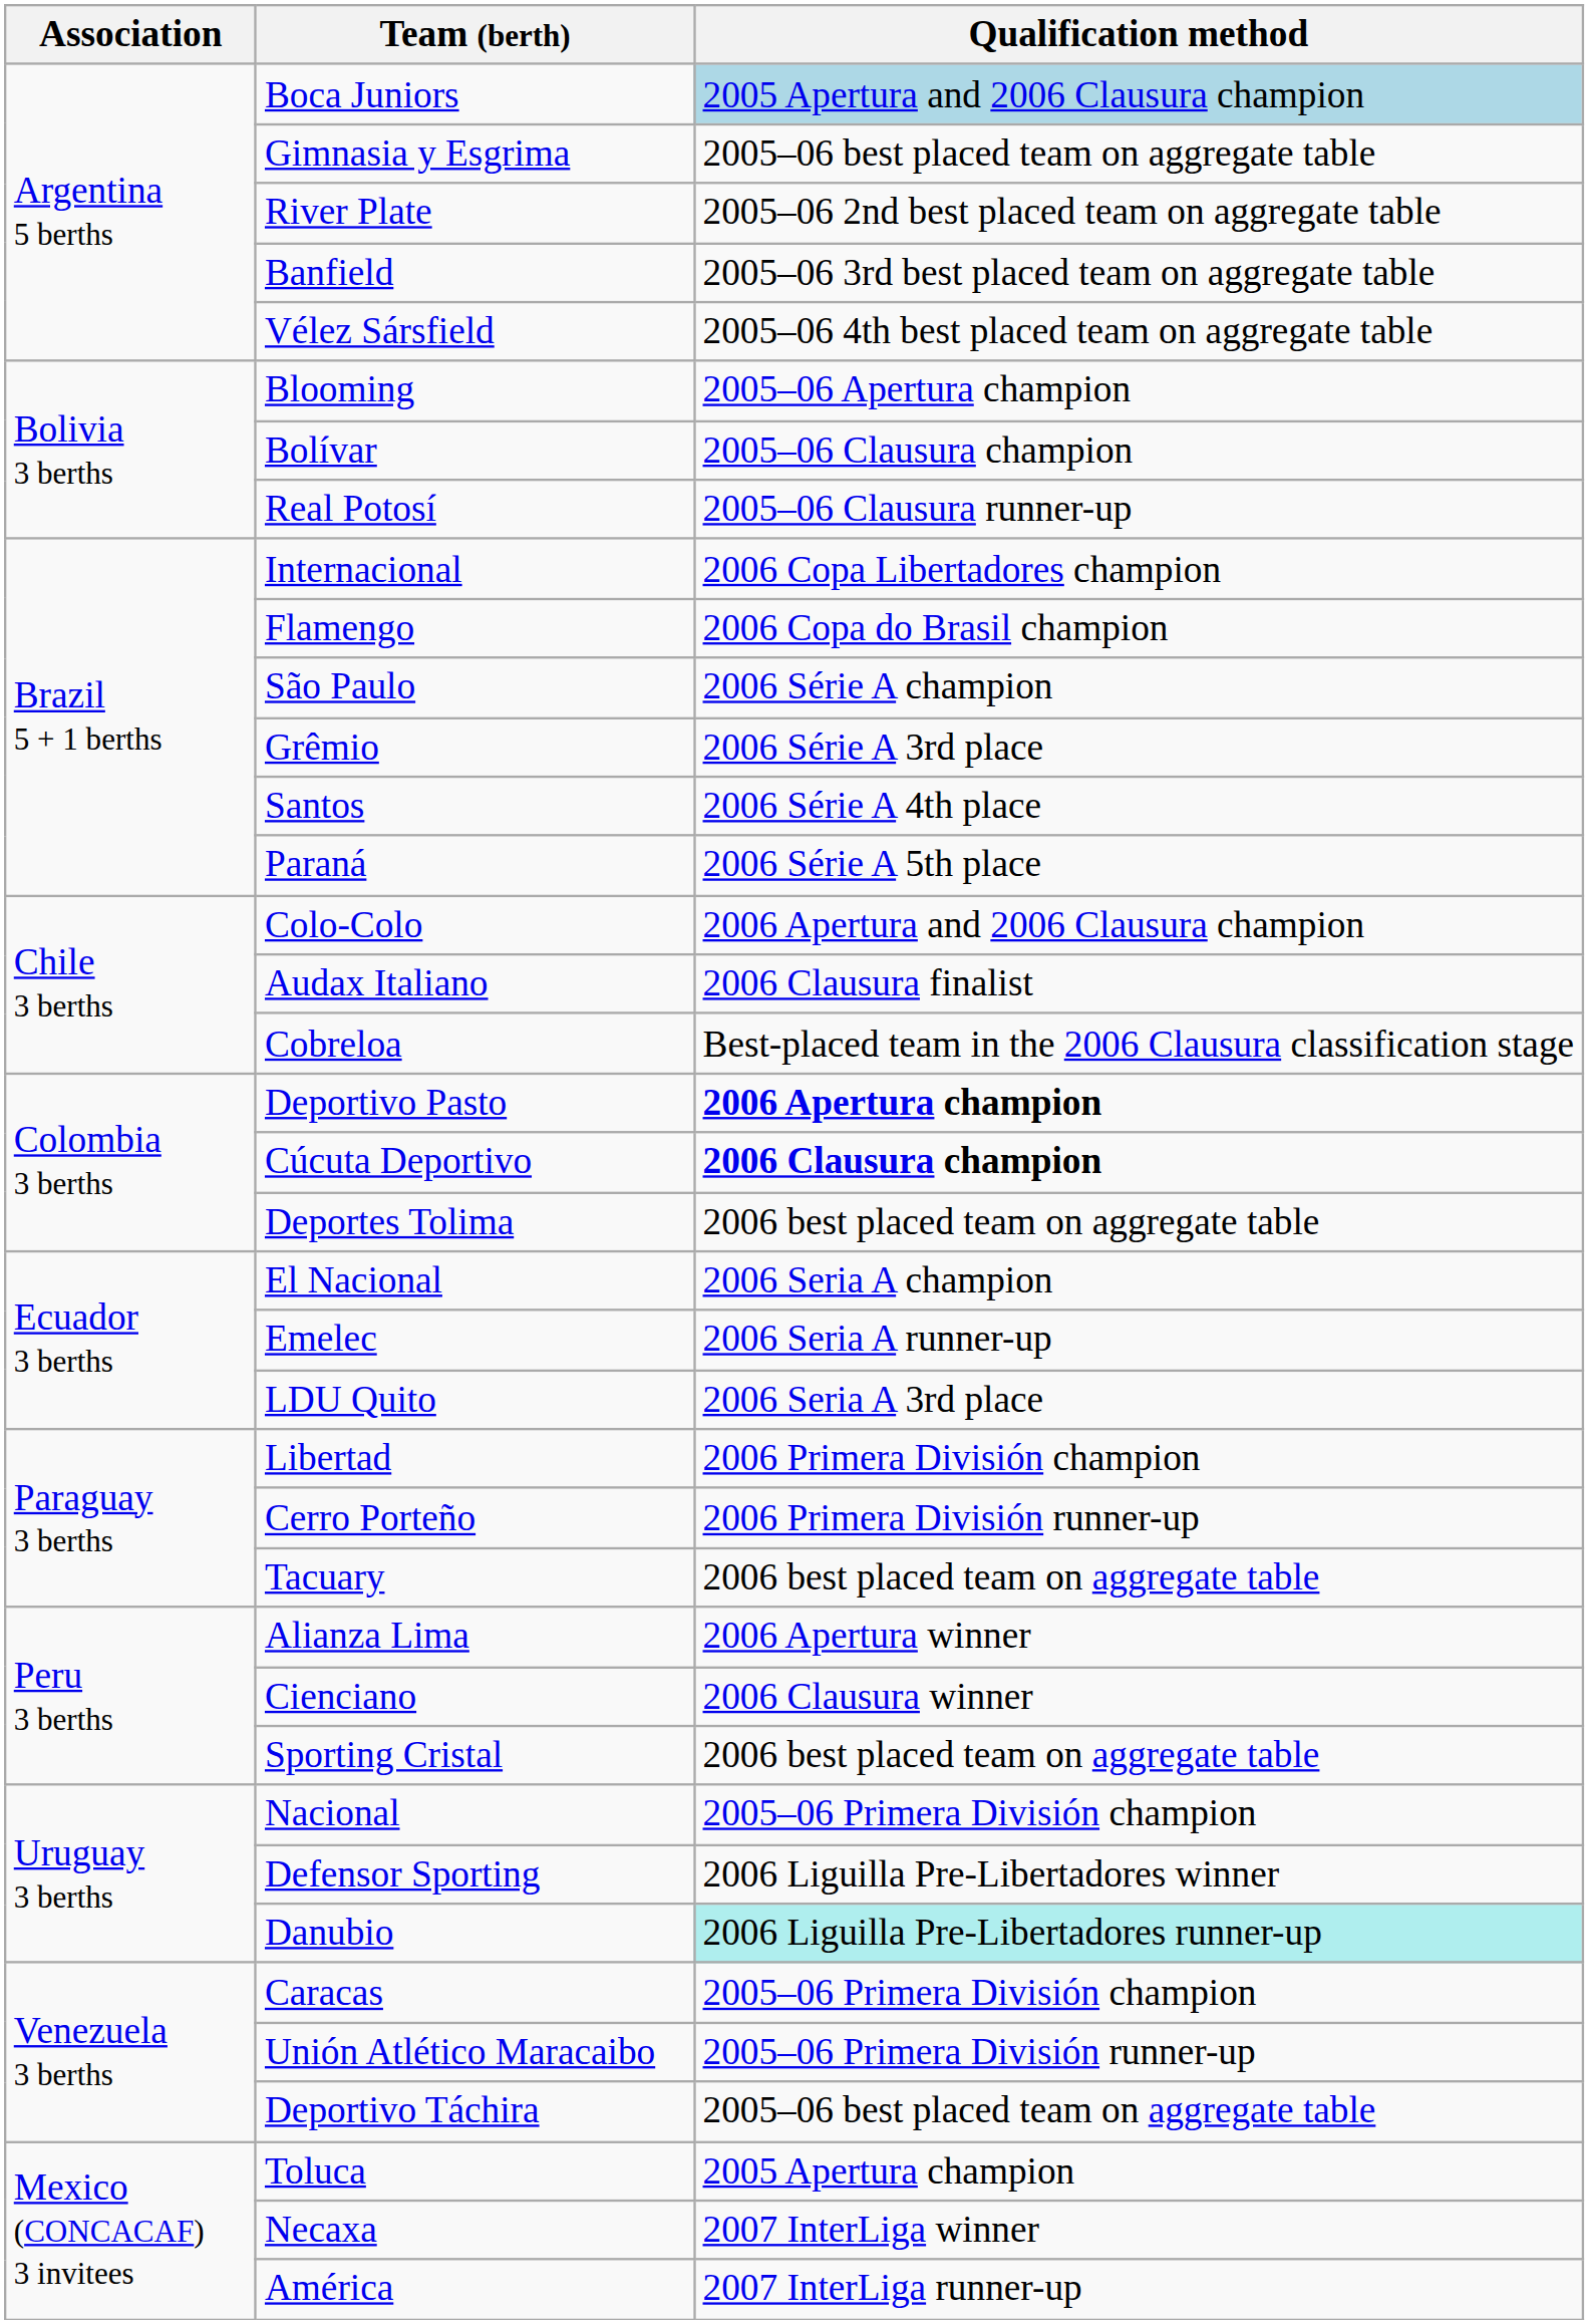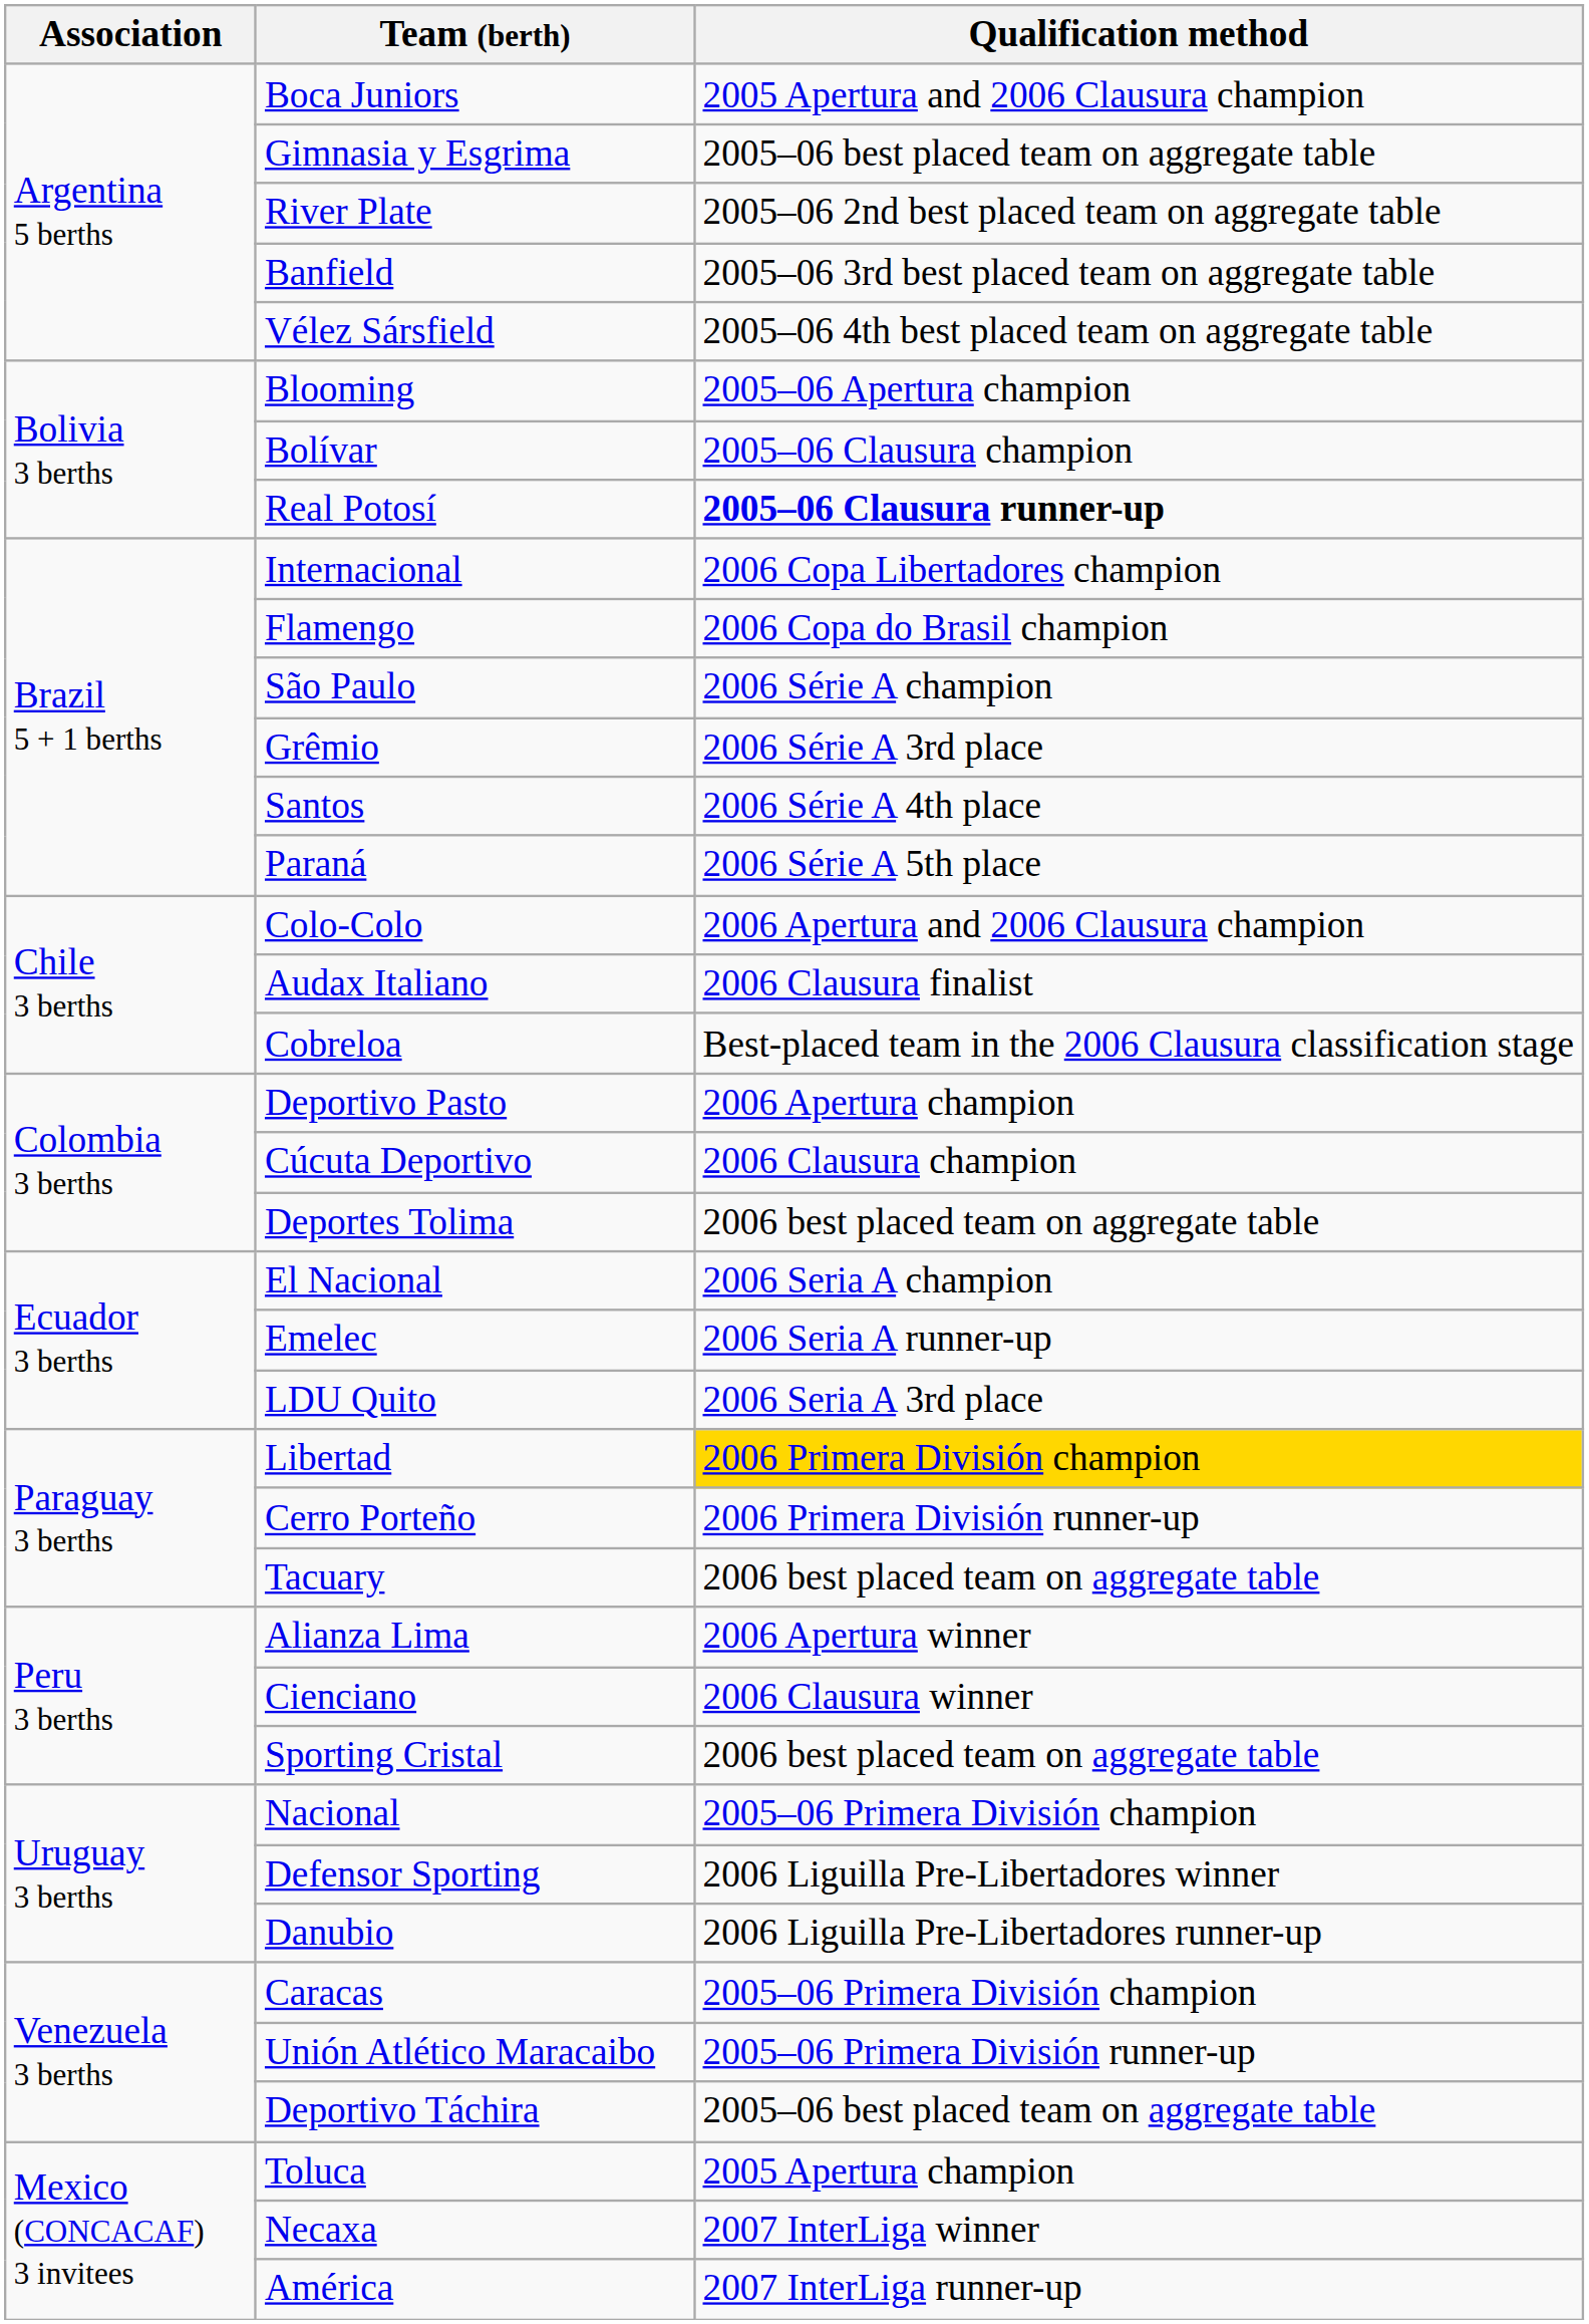Boca Juniors | Qualification method: lightblue background -> no background
Real Potosí | Qualification method: normal -> bold
Deportivo Pasto | Qualification method: bold -> normal
Cúcuta Deportivo | Qualification method: bold -> normal
Libertad | Qualification method: no background -> gold background
Danubio | Qualification method: paleturquoise background -> no background
